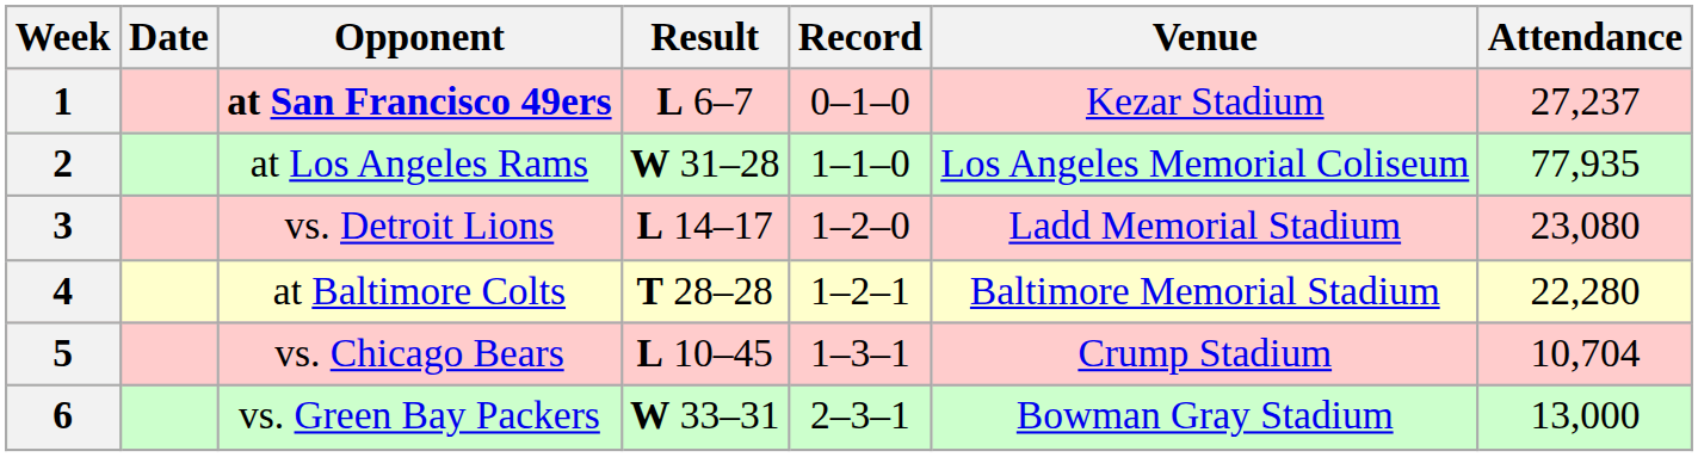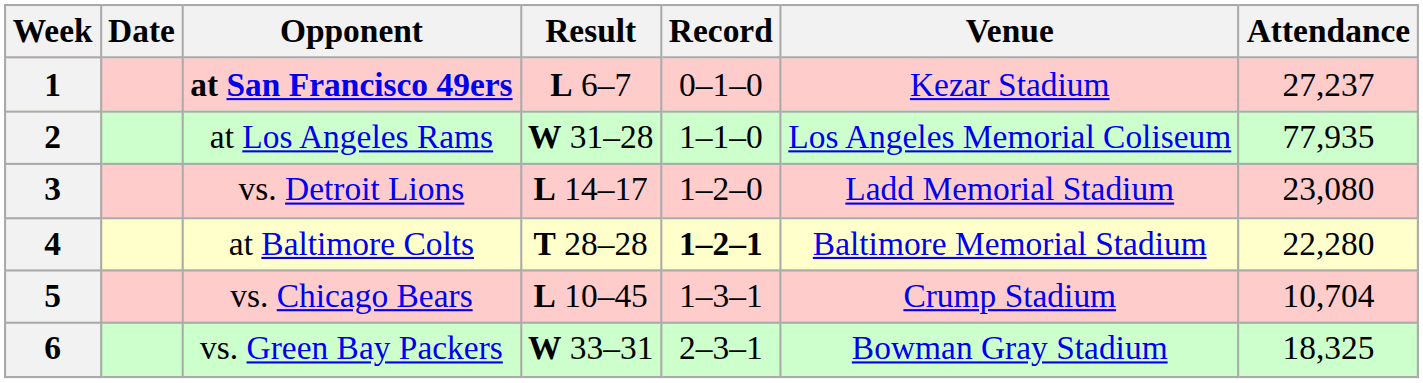4 | Record: normal -> bold
6 | Attendance: 13,000 -> 18,325
